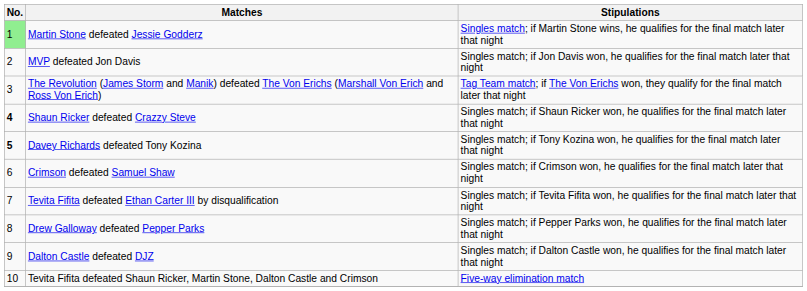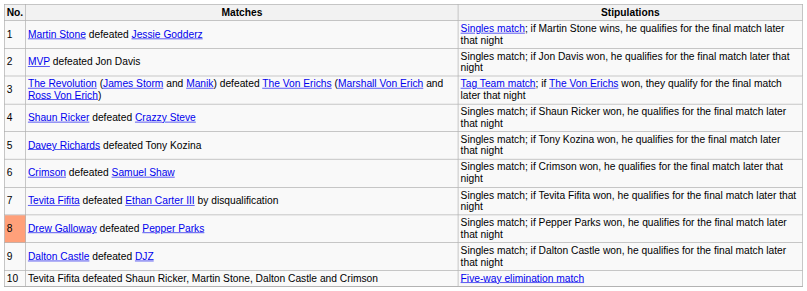Martin Stone defeated Jessie Godderz | No.: lightgreen background -> no background
Shaun Ricker defeated Crazzy Steve | No.: bold -> normal
Davey Richards defeated Tony Kozina | No.: bold -> normal
Drew Galloway defeated Pepper Parks | No.: no background -> lightsalmon background
